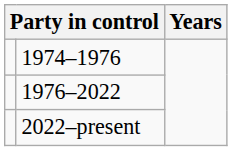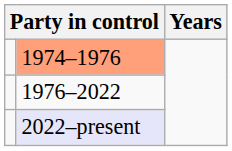1974–1976 | column 2: no background -> lightsalmon background
2022–present | column 2: no background -> lavender background
